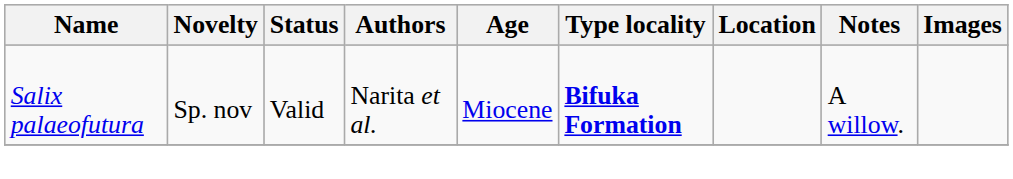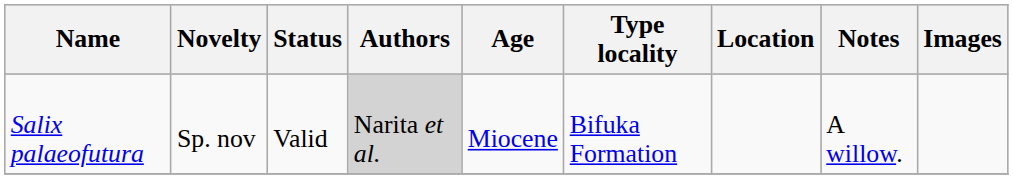Salix palaeofutura | Authors: no background -> lightgrey background
Salix palaeofutura | Type locality: bold -> normal
